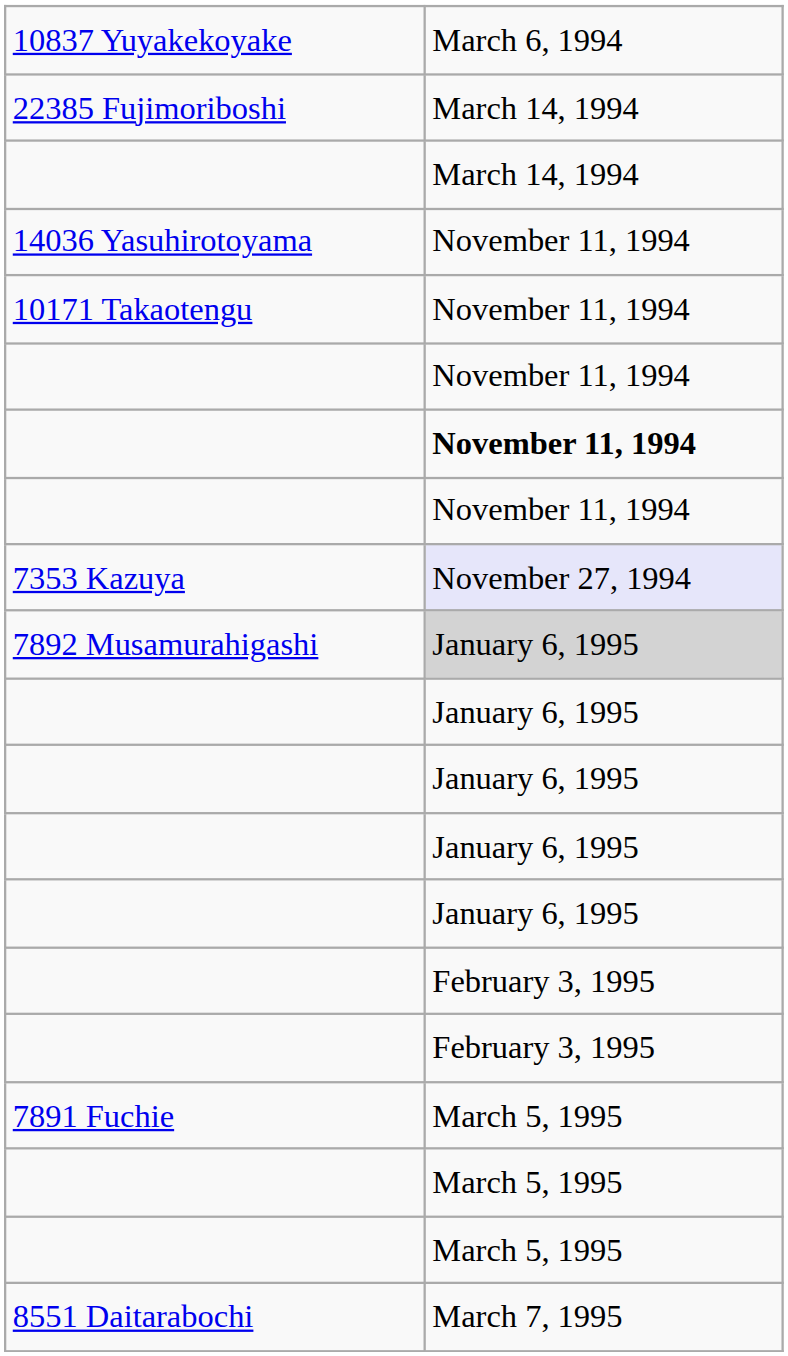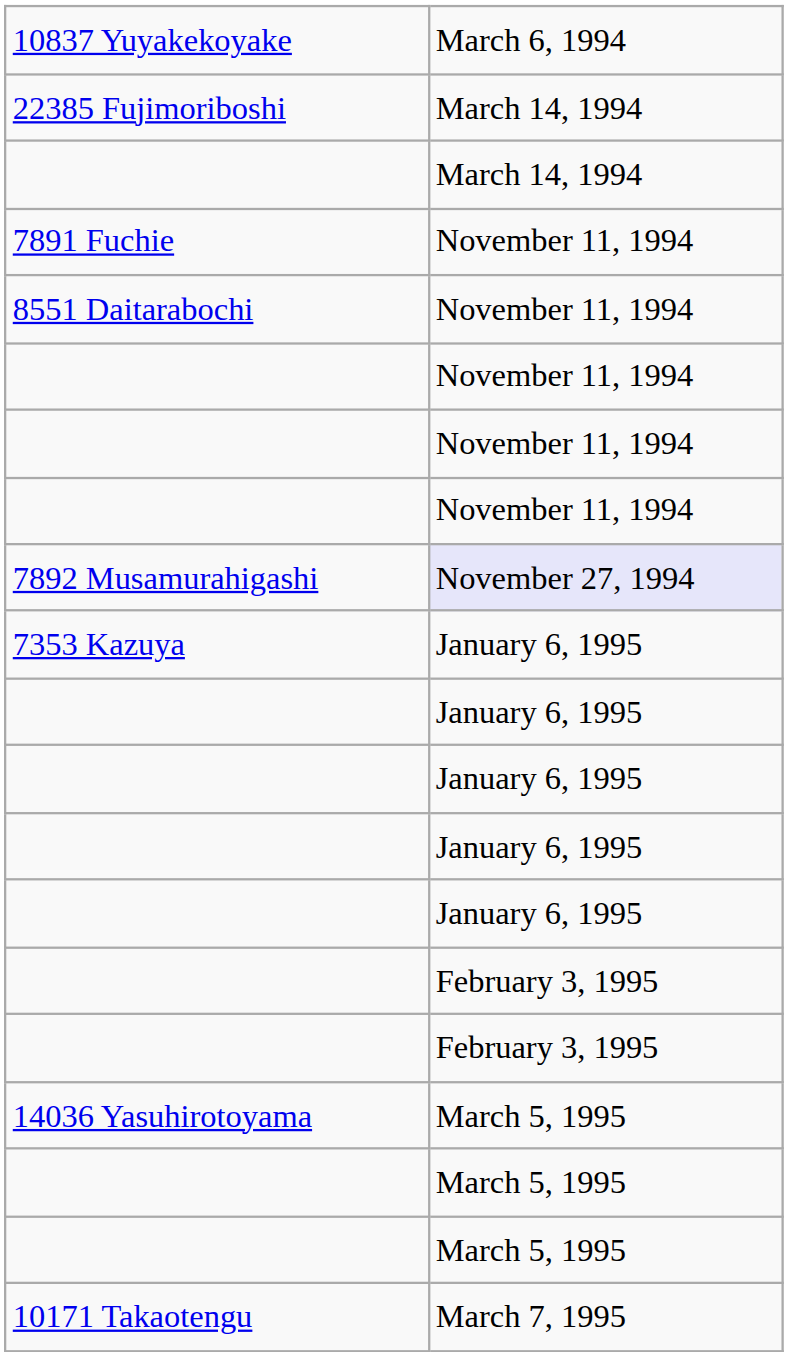row 4 | column 1: 14036 Yasuhirotoyama -> 7891 Fuchie
row 5 | column 1: 10171 Takaotengu -> 8551 Daitarabochi
row 7 | column 2: bold -> normal
row 9 | column 1: 7353 Kazuya -> 7892 Musamurahigashi
row 10 | column 1: 7892 Musamurahigashi -> 7353 Kazuya
row 10 | column 2: lightgrey background -> no background
row 17 | column 1: 7891 Fuchie -> 14036 Yasuhirotoyama
row 20 | column 1: 8551 Daitarabochi -> 10171 Takaotengu
